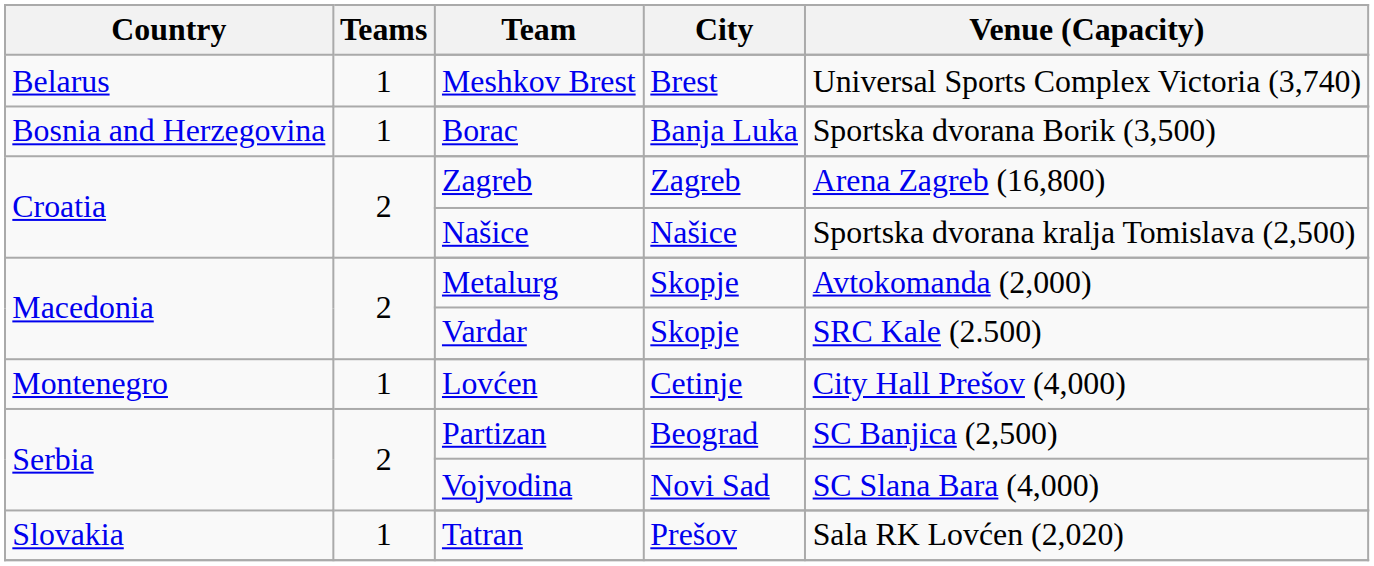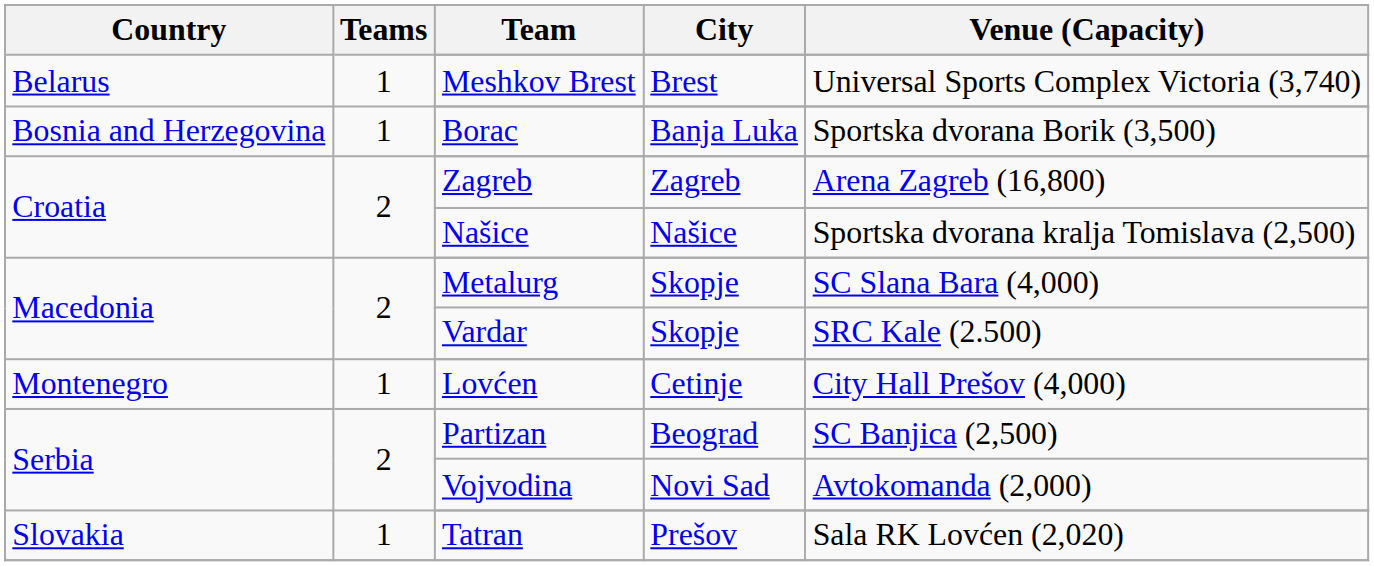Metalurg | Venue (Capacity): Avtokomanda (2,000) -> SC Slana Bara (4,000)
Vojvodina | Venue (Capacity): SC Slana Bara (4,000) -> Avtokomanda (2,000)
